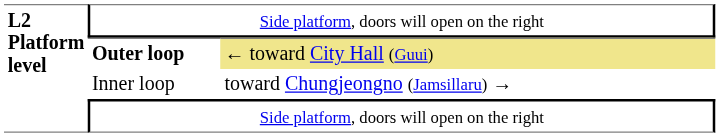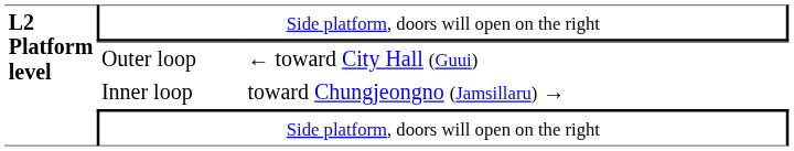Outer loop | column 2: bold -> normal
Outer loop | column 3: khaki background -> no background
